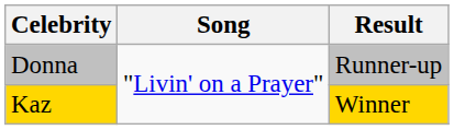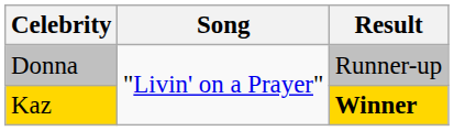Kaz | Result: normal -> bold
